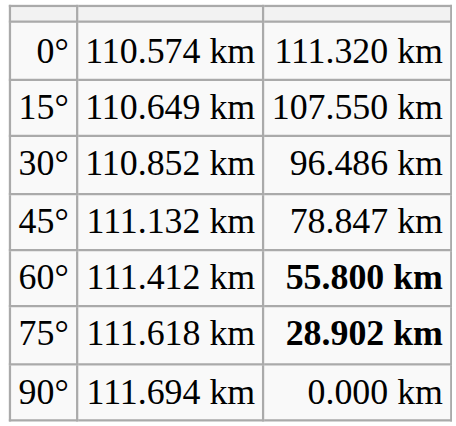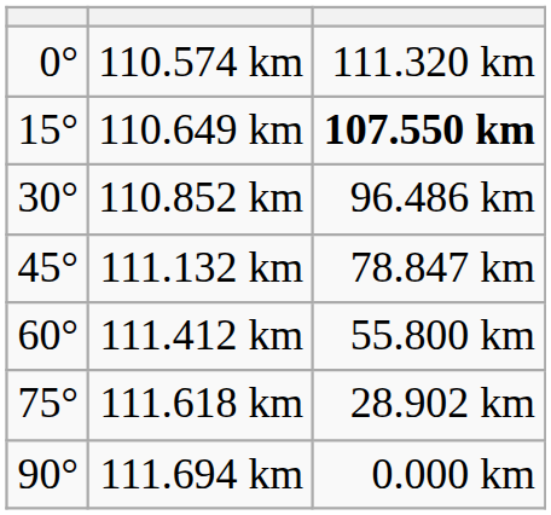110.649 km | column 3: normal -> bold
111.412 km | column 3: bold -> normal
111.618 km | column 3: bold -> normal
